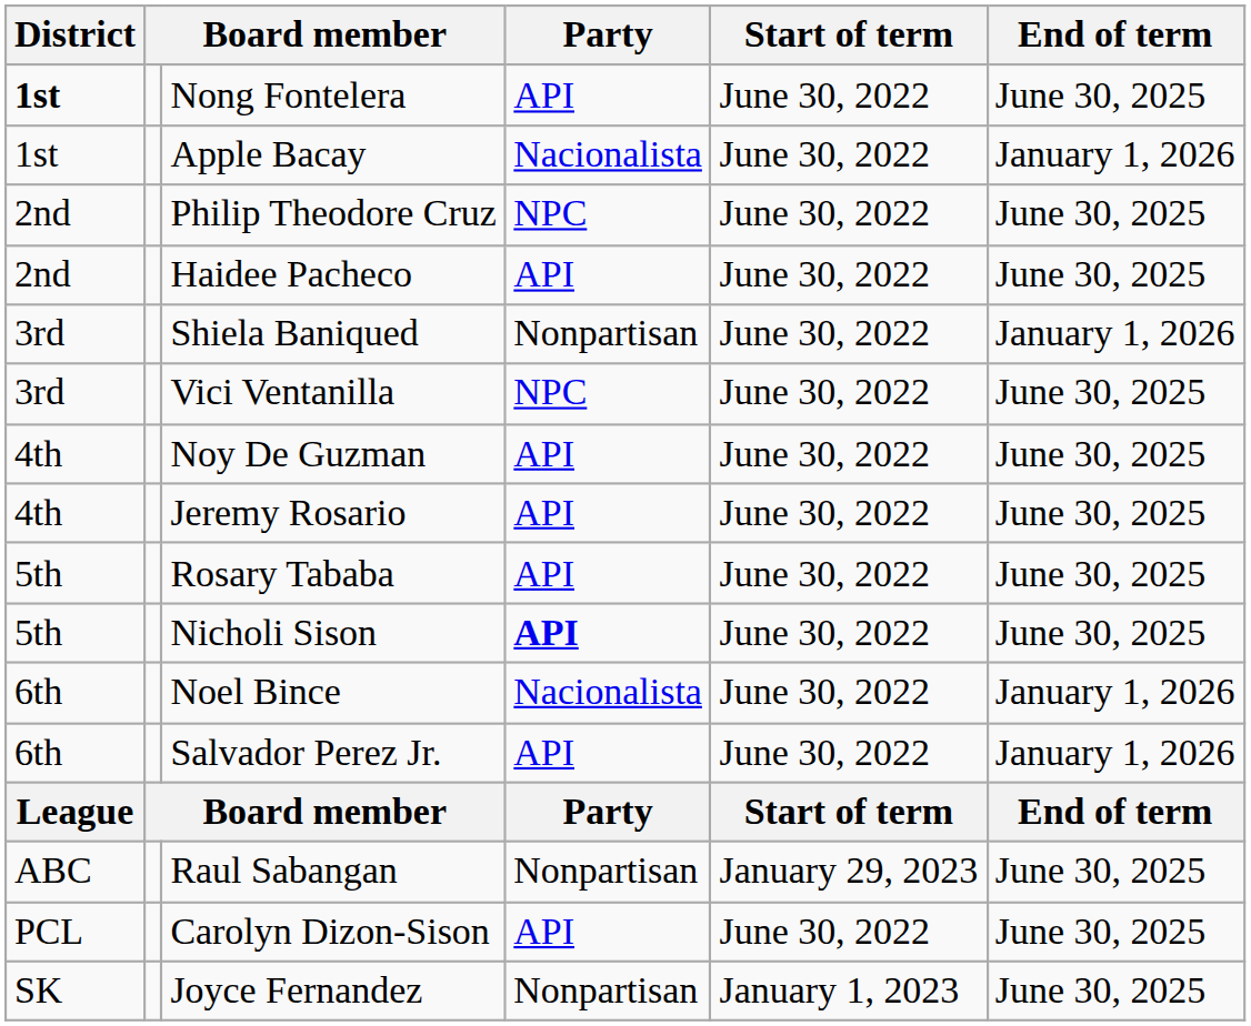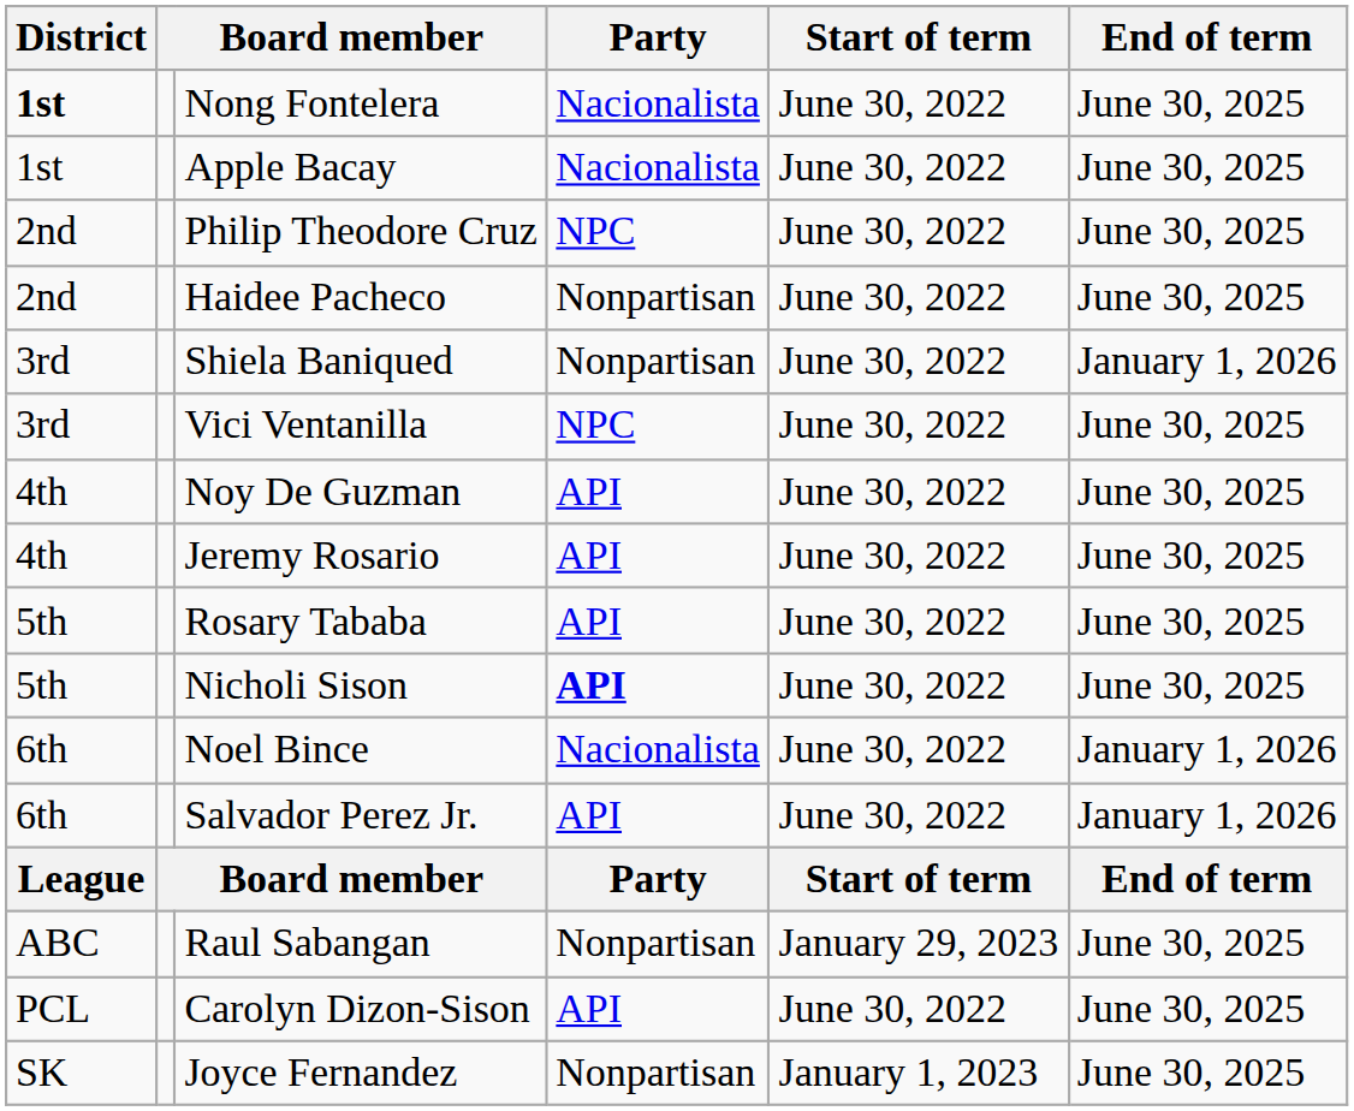Nong Fontelera | Party: API -> Nacionalista
Apple Bacay | End of term: January 1, 2026 -> June 30, 2025
Haidee Pacheco | Party: API -> Nonpartisan
